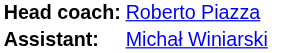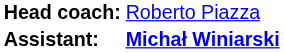Assistant: | column 2: normal -> bold
